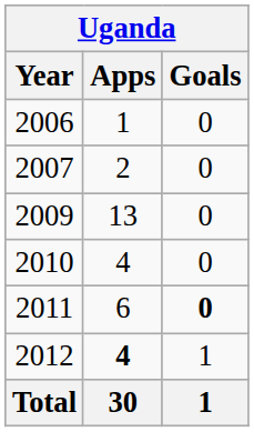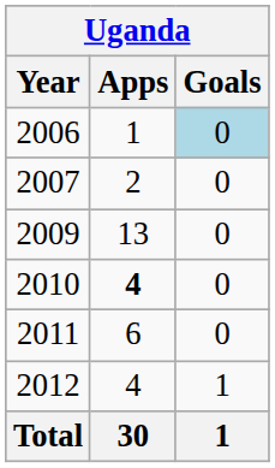2006 | Goals: no background -> lightblue background
2010 | Apps: normal -> bold
2011 | Goals: bold -> normal
2012 | Apps: bold -> normal
